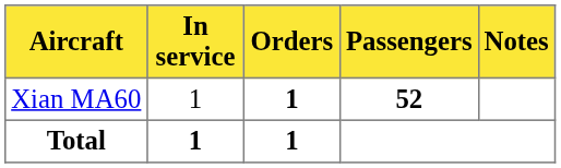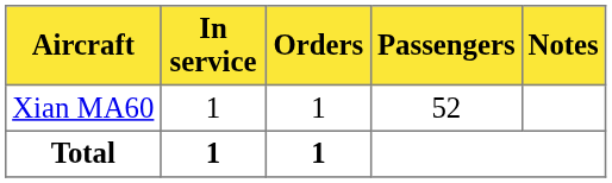Xian MA60 | Orders: bold -> normal
Xian MA60 | Passengers: bold -> normal
